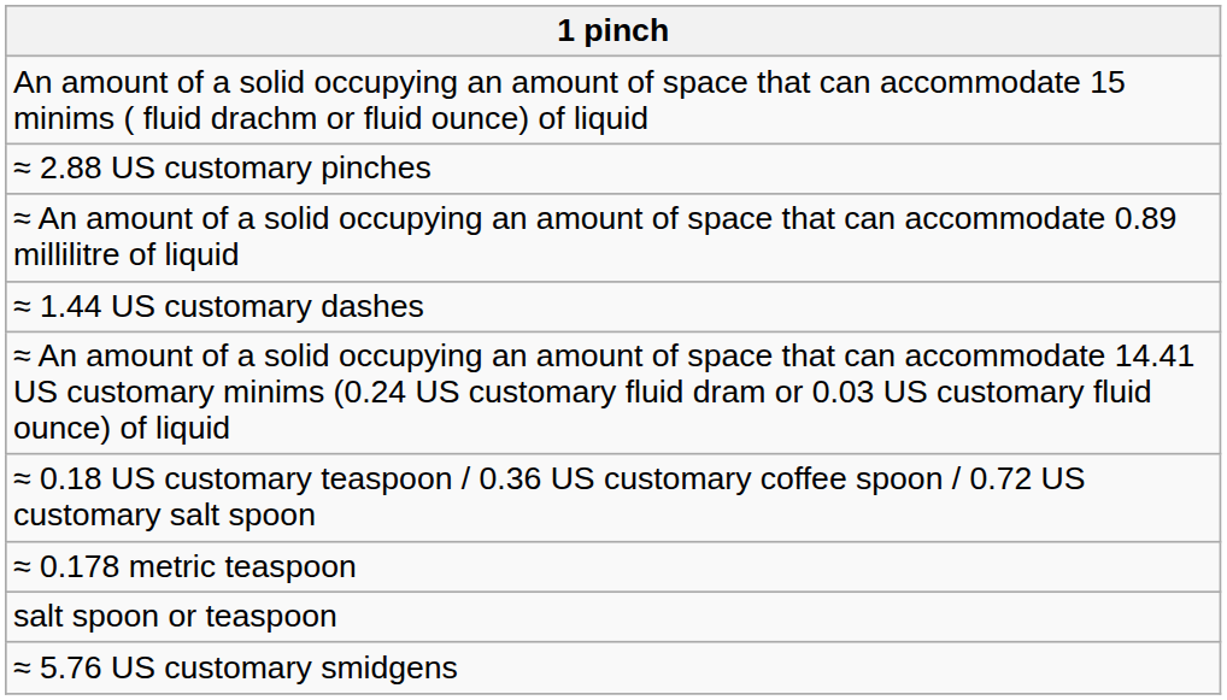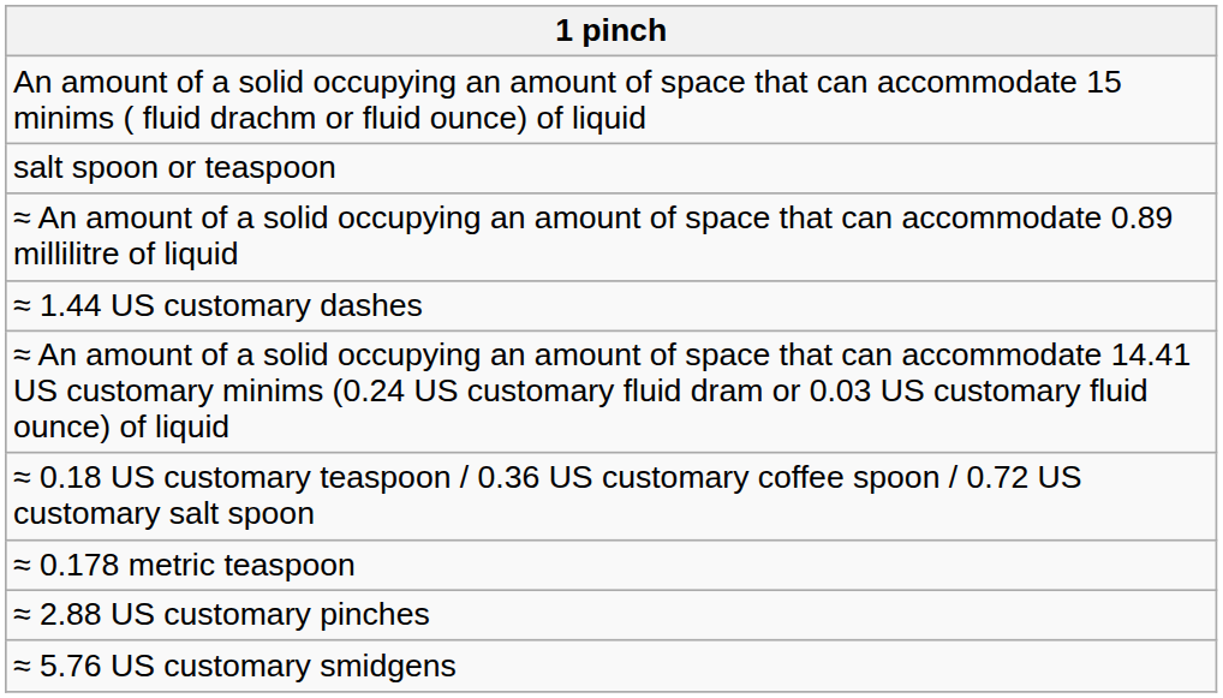row 3 | column 1: ≈ 2.88 US customary pinches -> salt spoon or teaspoon
row 9 | column 1: salt spoon or teaspoon -> ≈ 2.88 US customary pinches
